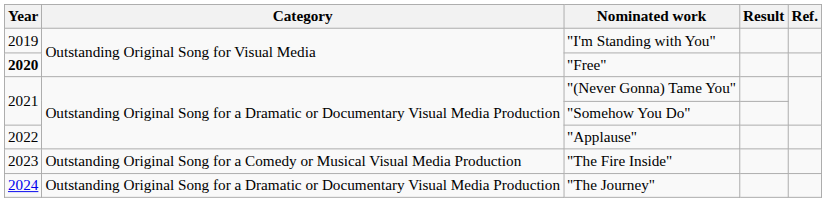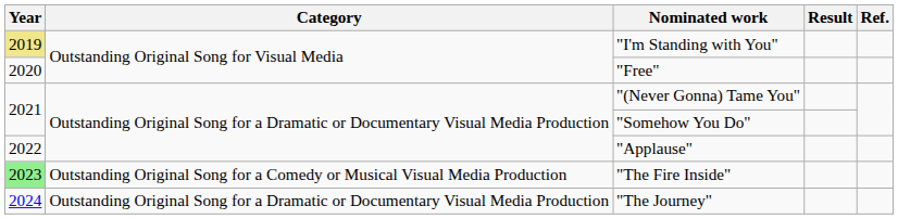"I'm Standing with You" | Year: no background -> khaki background
"Free" | Year: bold -> normal
"The Fire Inside" | Year: no background -> lightgreen background
